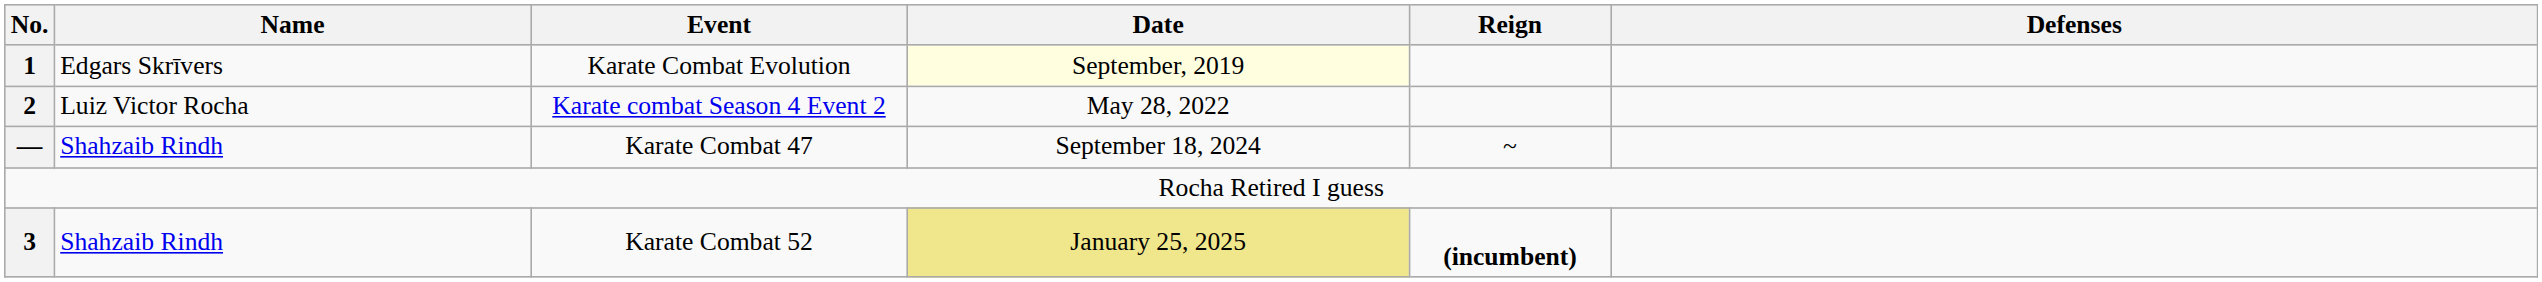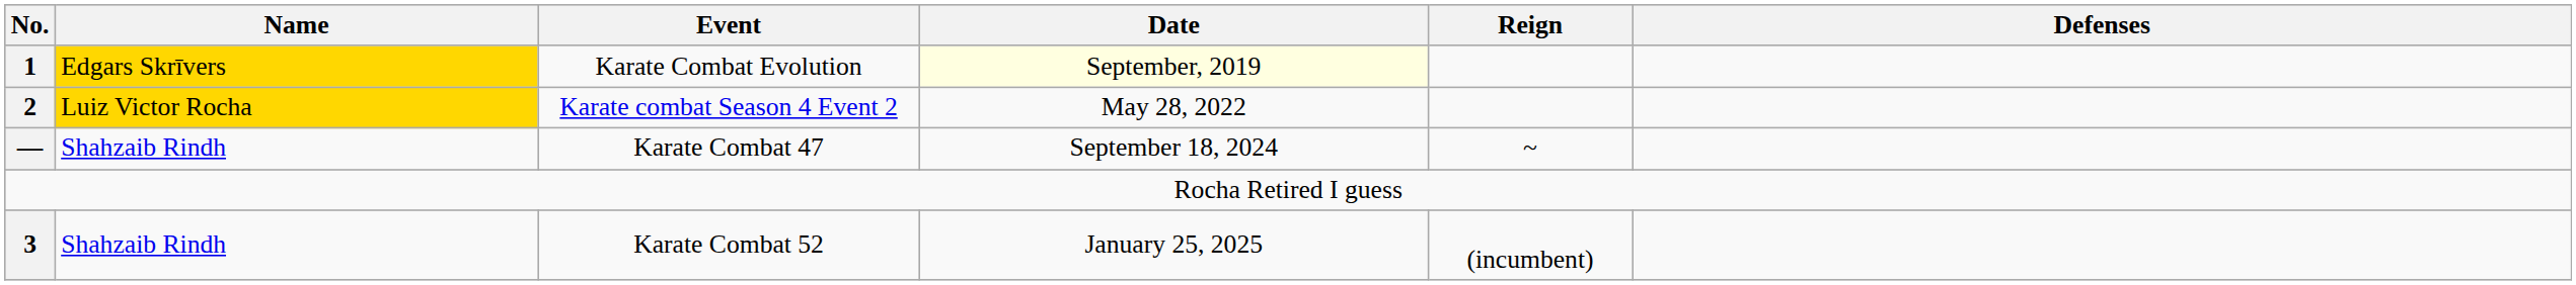Karate Combat Evolution | Name: no background -> gold background
Karate combat Season 4 Event 2 | Name: no background -> gold background
Karate Combat 52 | Date: khaki background -> no background
Karate Combat 52 | Reign: bold -> normal
